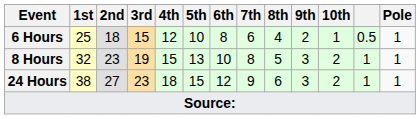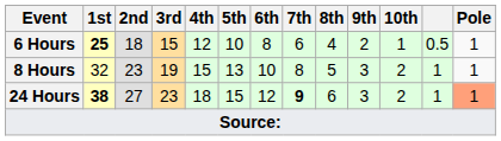6 Hours | 1st: normal -> bold
24 Hours | 1st: normal -> bold
24 Hours | 7th: normal -> bold
24 Hours | Pole: no background -> lightsalmon background
